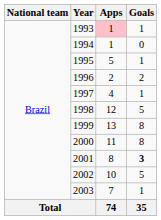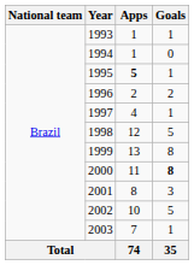1993 | Apps: pink background -> no background
1995 | Apps: normal -> bold
2000 | Goals: normal -> bold
2001 | Goals: bold -> normal
